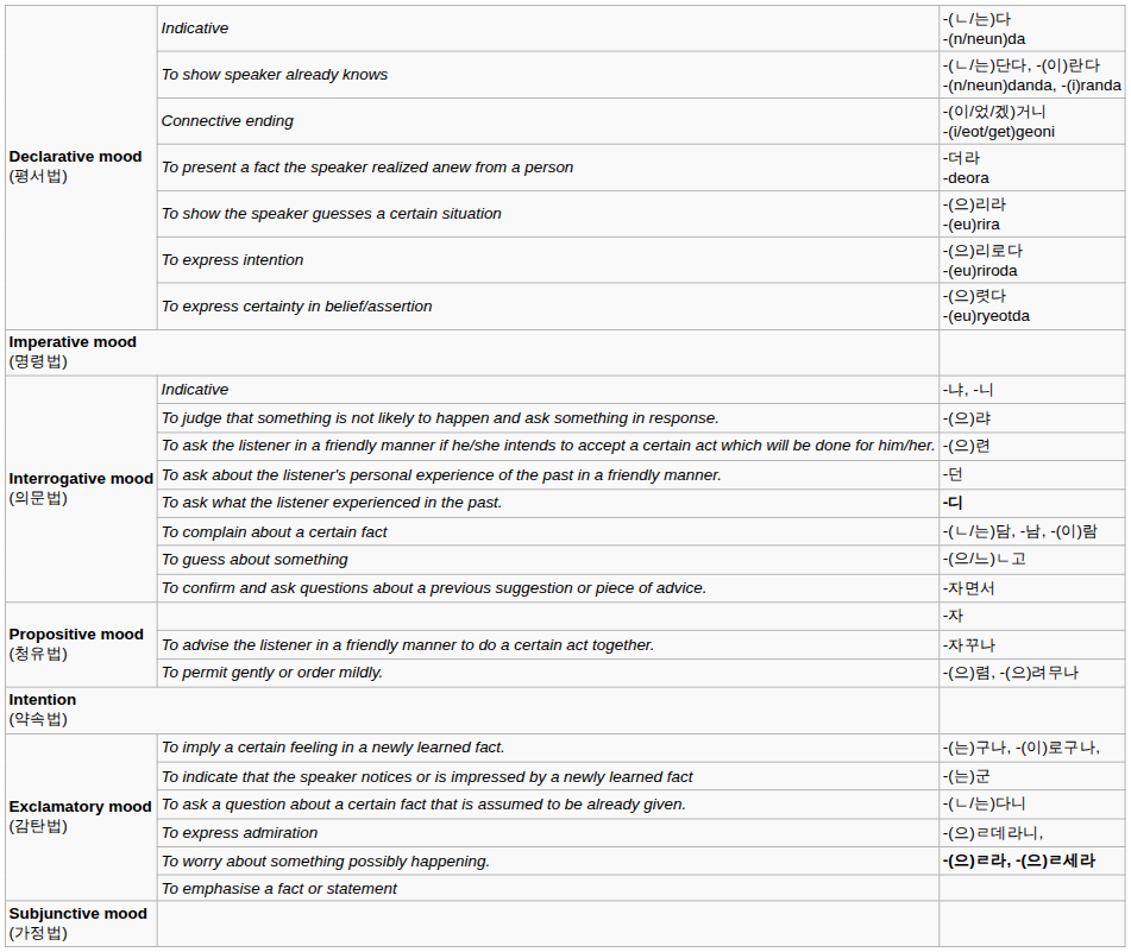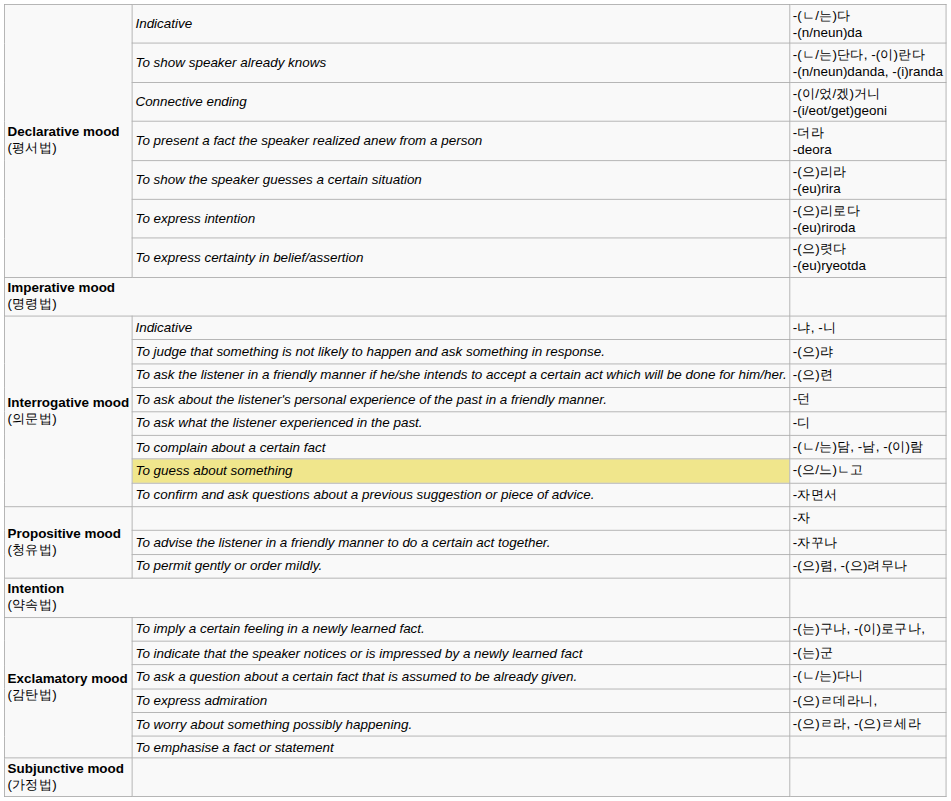To ask what the listener experienced in the past. | column 3: bold -> normal
To guess about something | column 2: no background -> khaki background
To worry about something possibly happening. | column 3: bold -> normal
